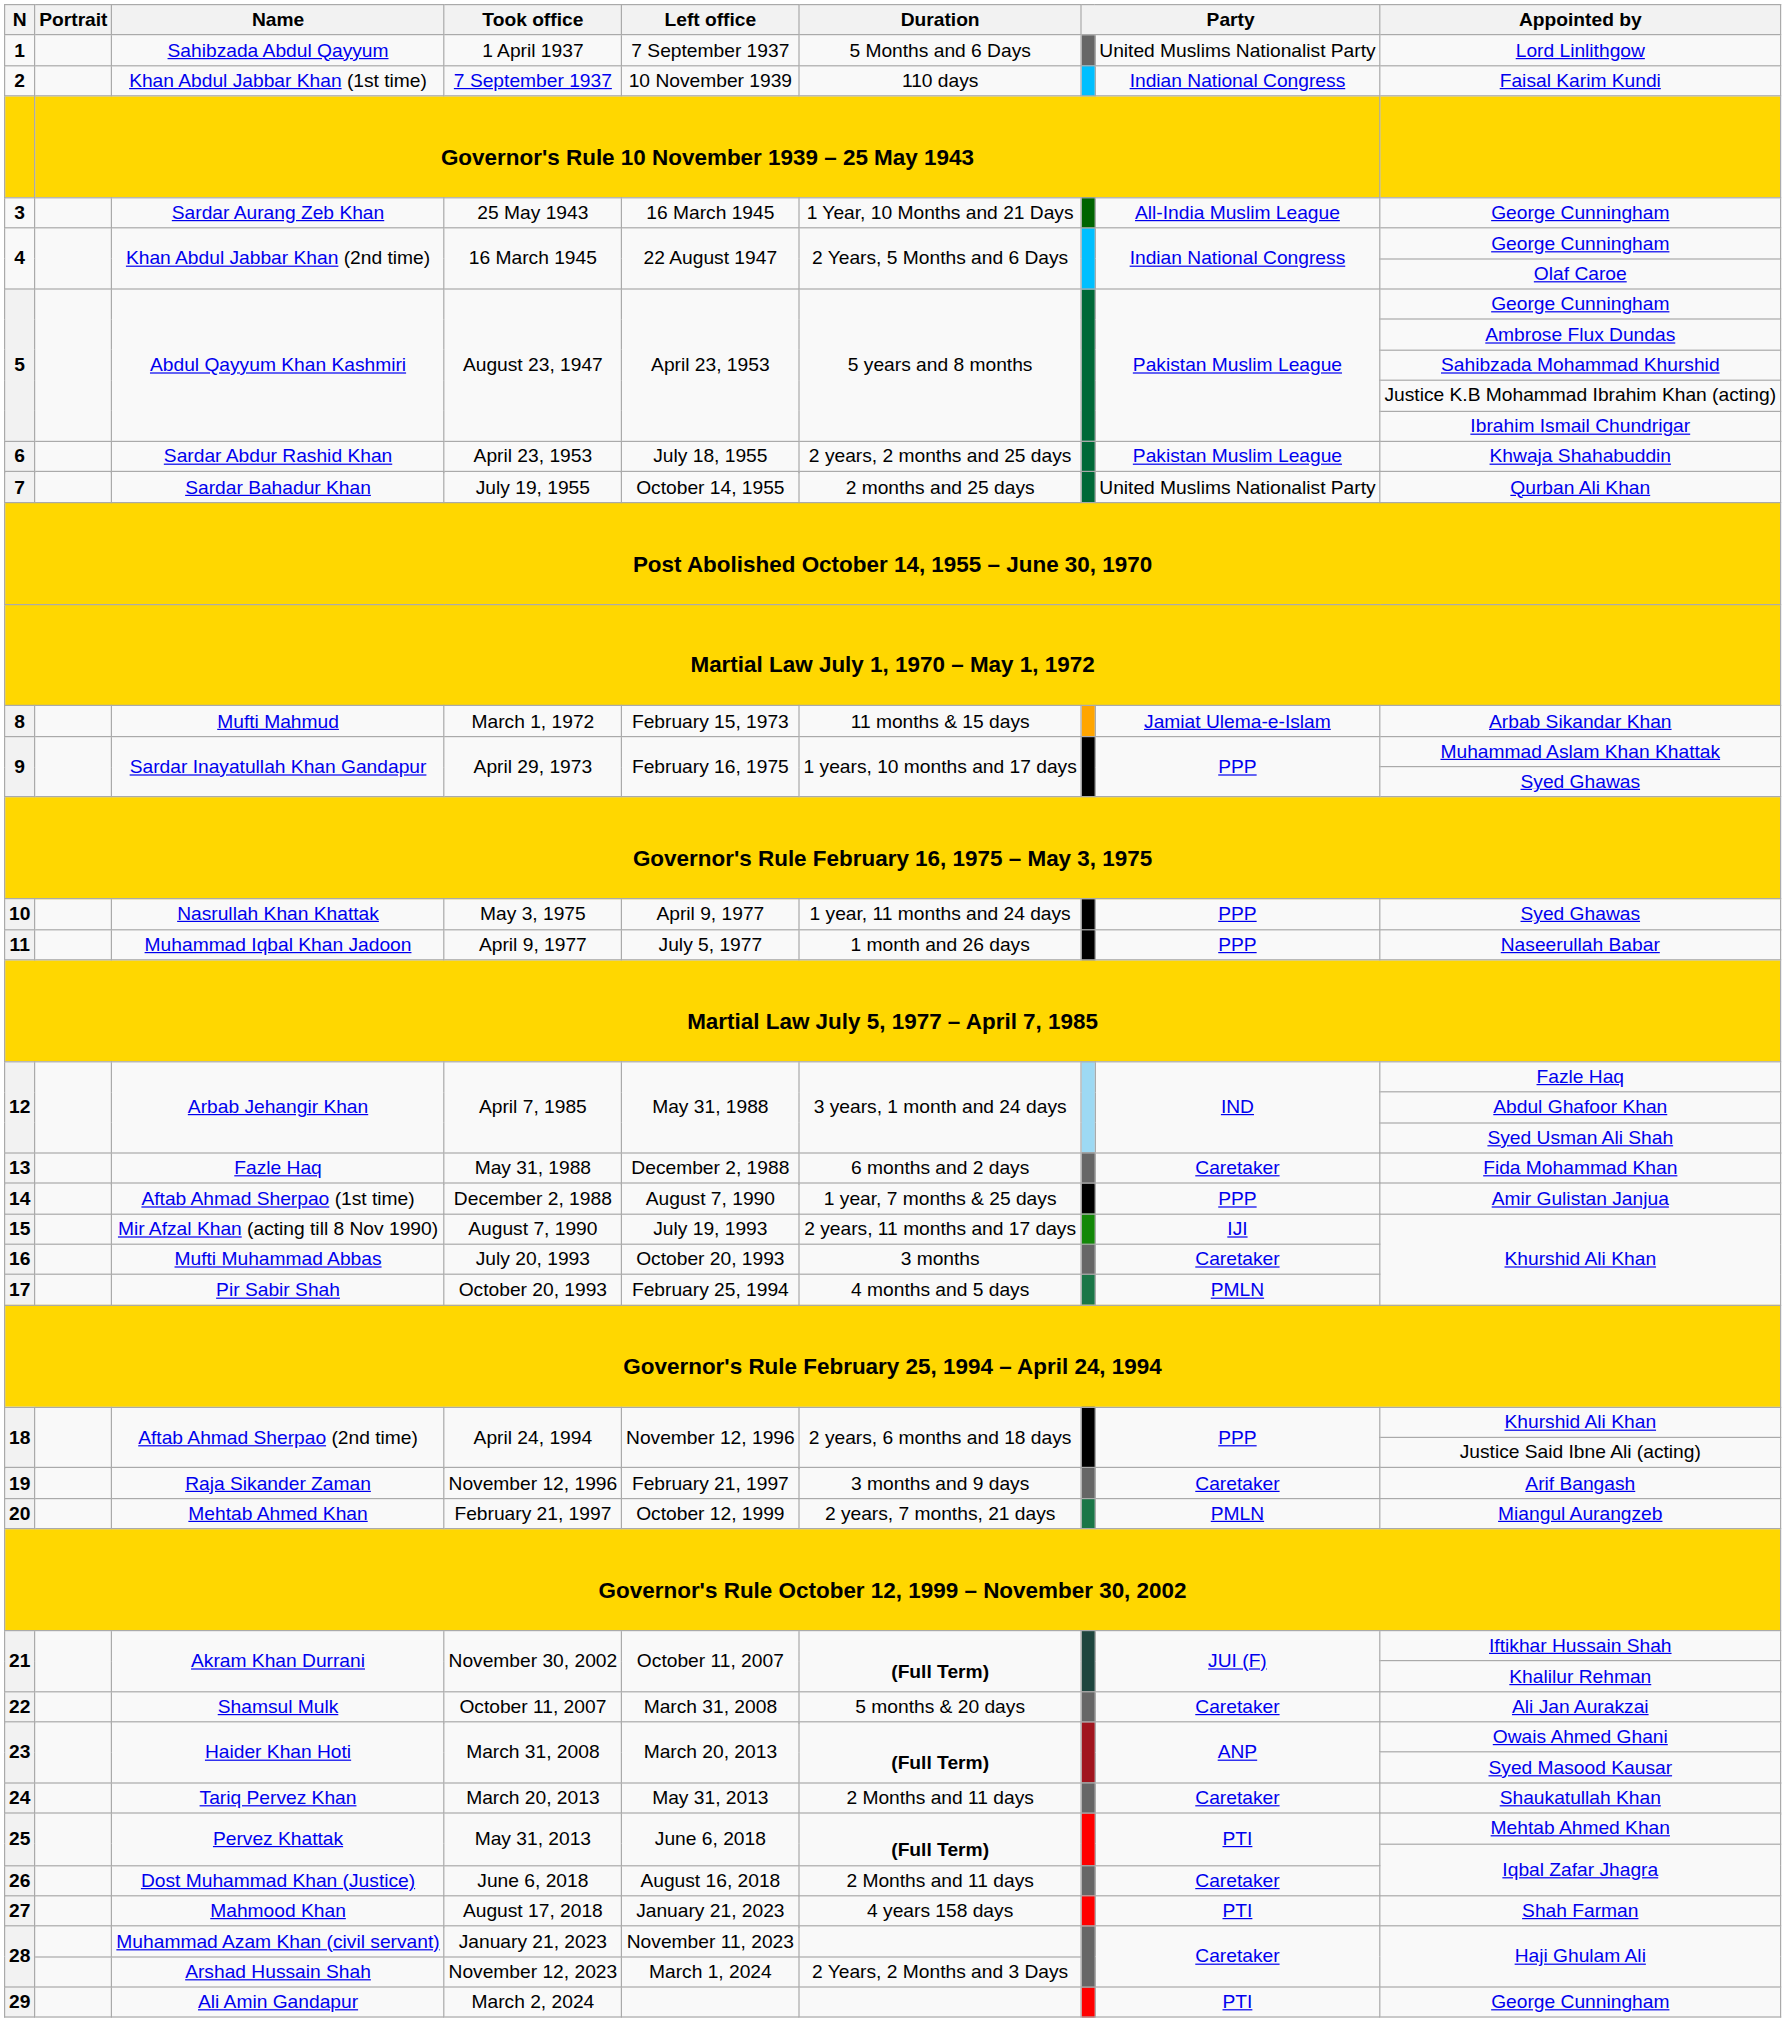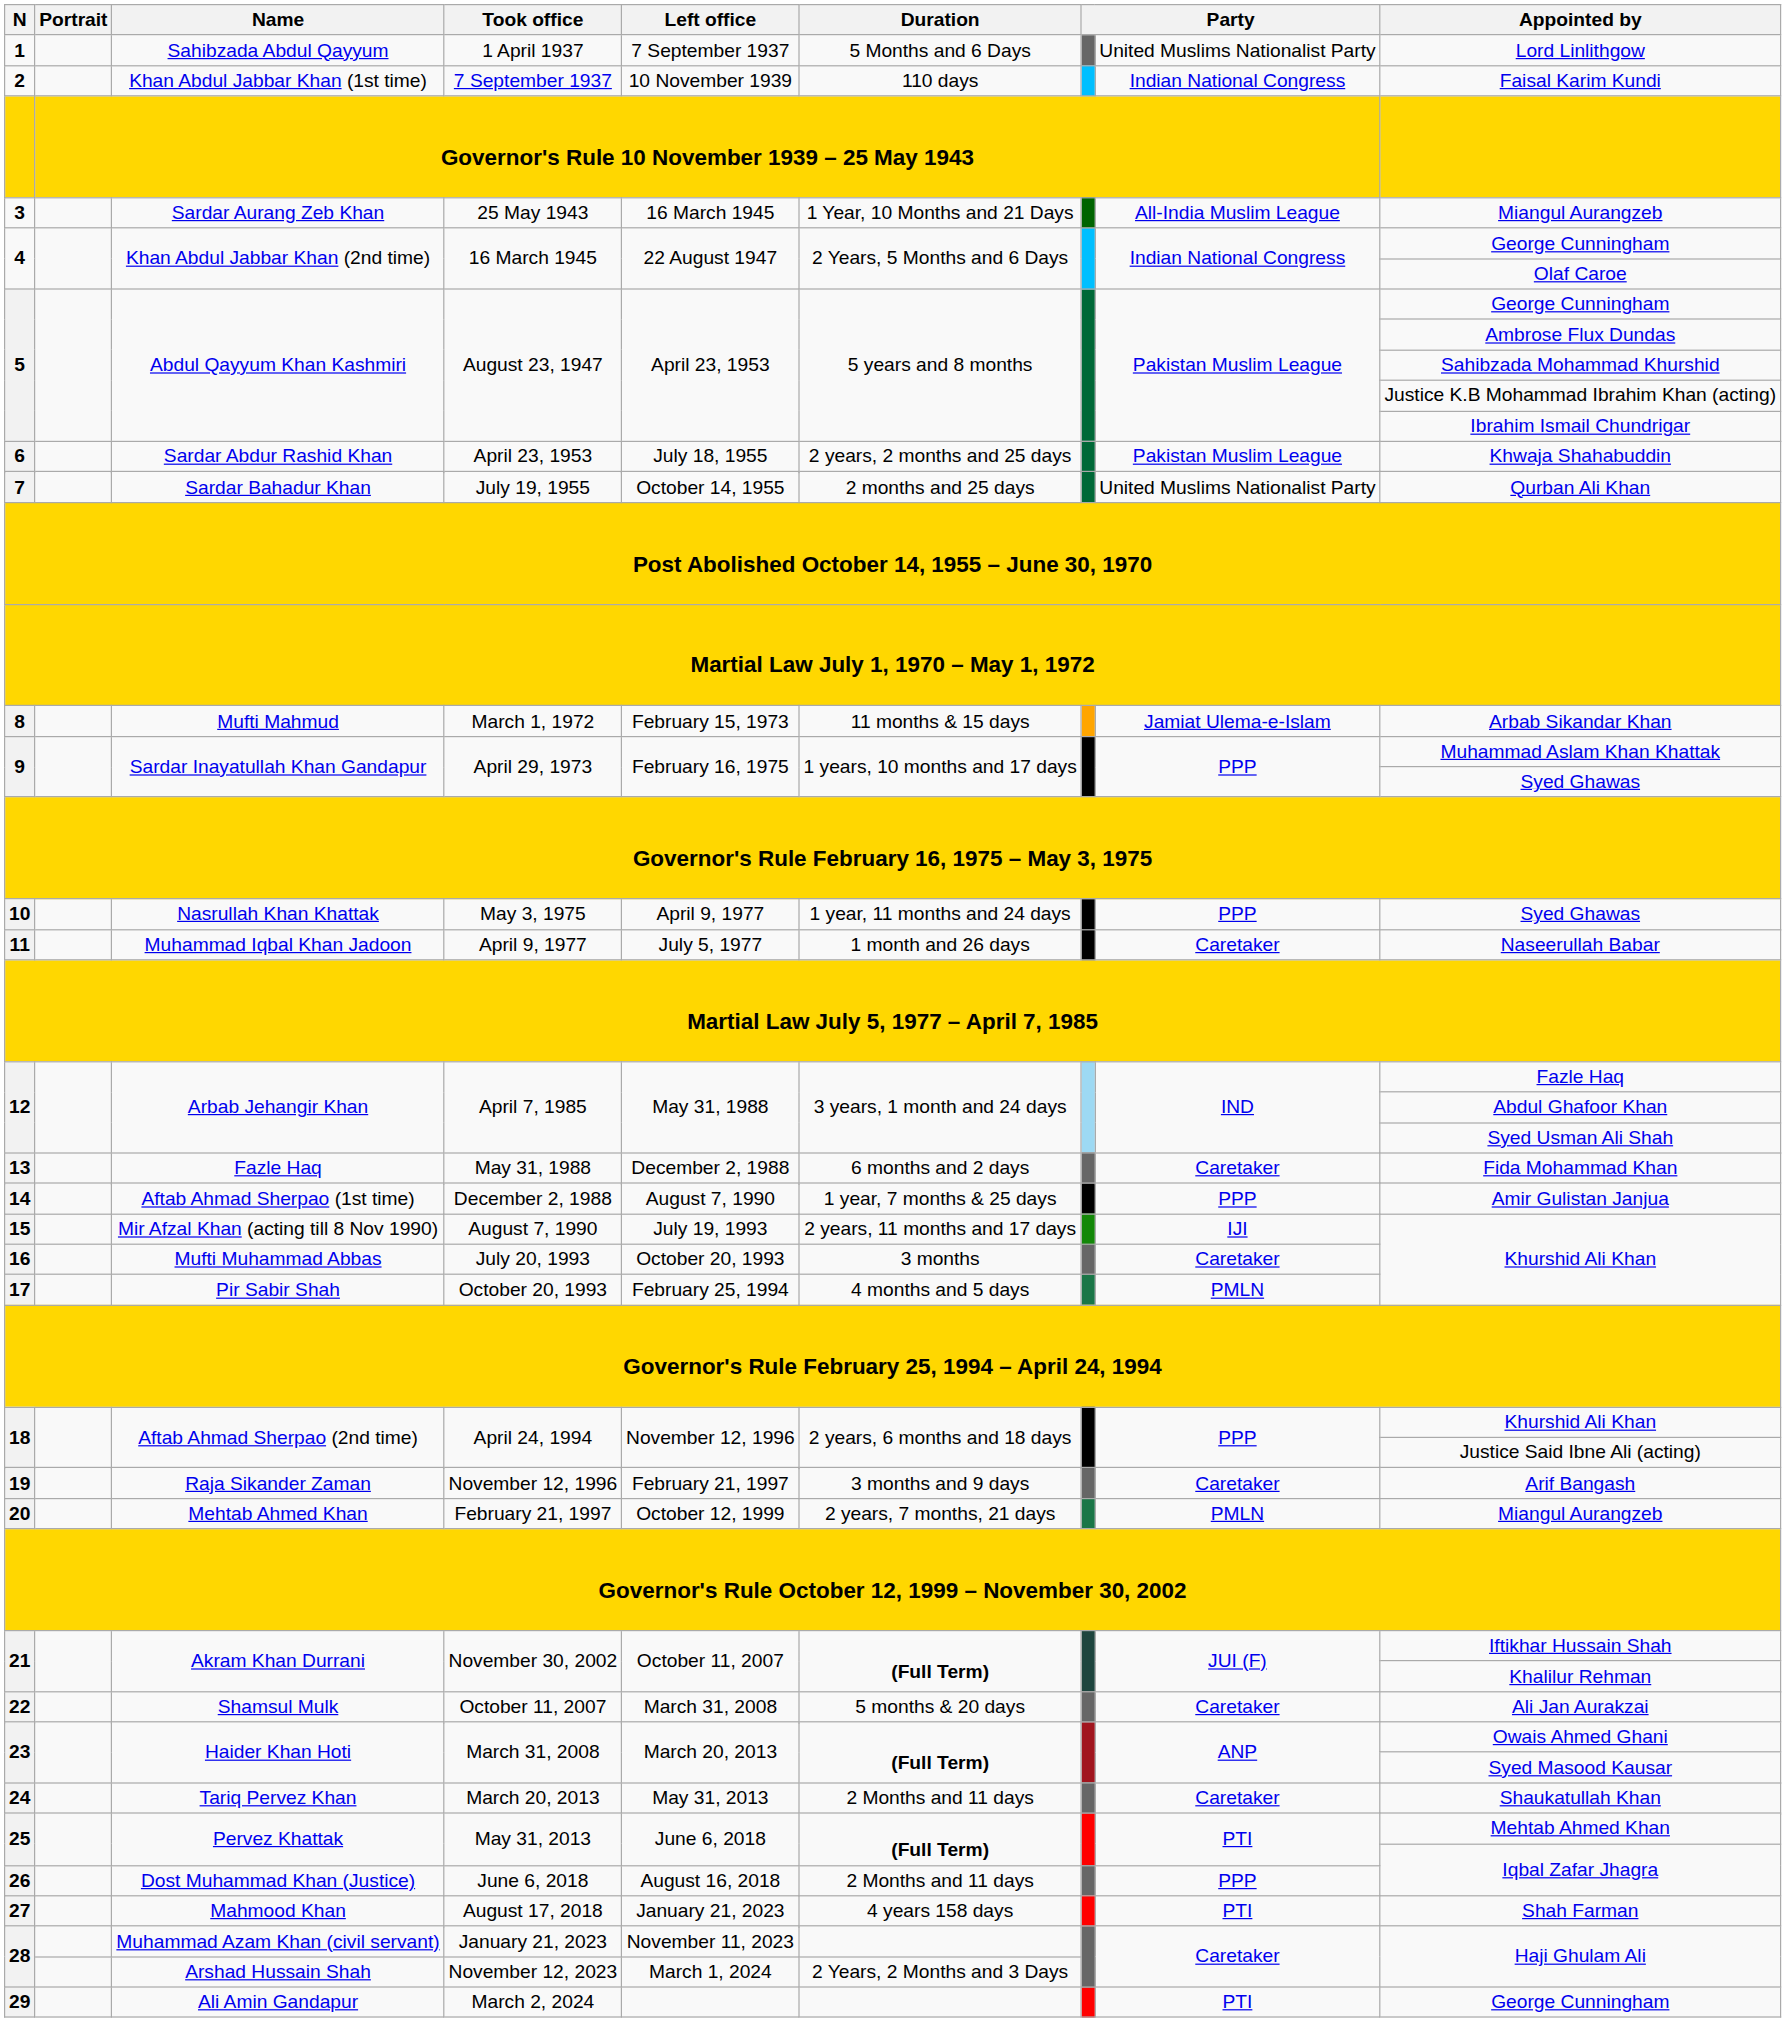Sardar Aurang Zeb Khan | Appointed by: George Cunningham -> Miangul Aurangzeb
Muhammad Iqbal Khan Jadoon | column 8: PPP -> Caretaker
Dost Muhammad Khan (Justice) | column 8: Caretaker -> PPP
